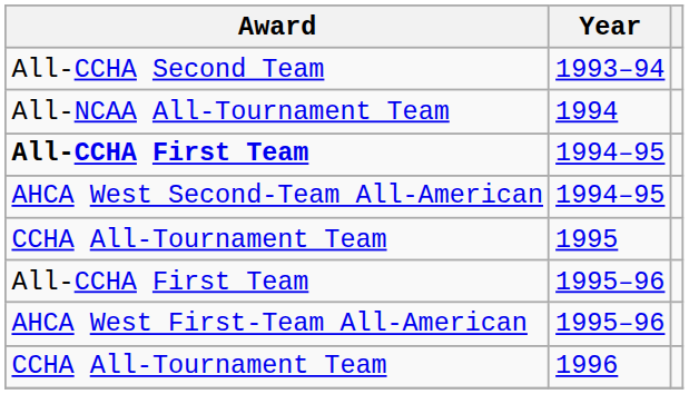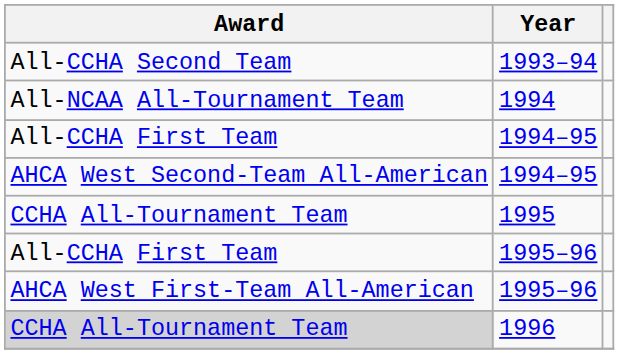row 4 | Award: bold -> normal
row 9 | Award: no background -> lightgrey background
